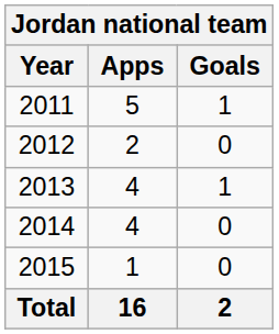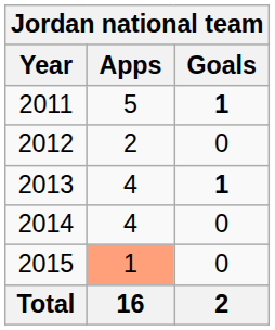2011 | Goals: normal -> bold
2013 | Goals: normal -> bold
2015 | Apps: no background -> lightsalmon background
